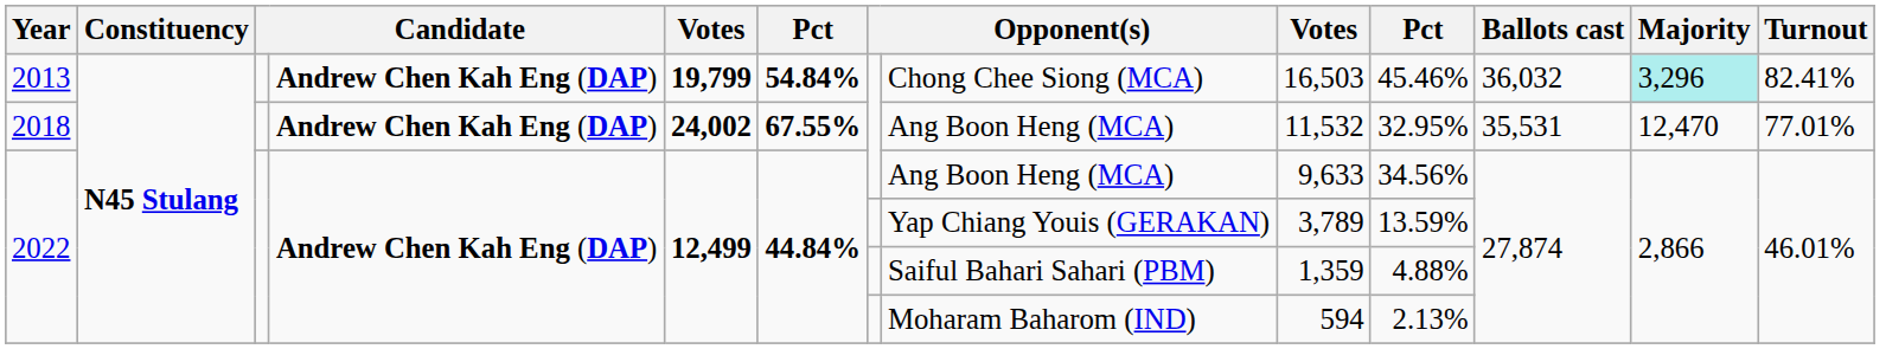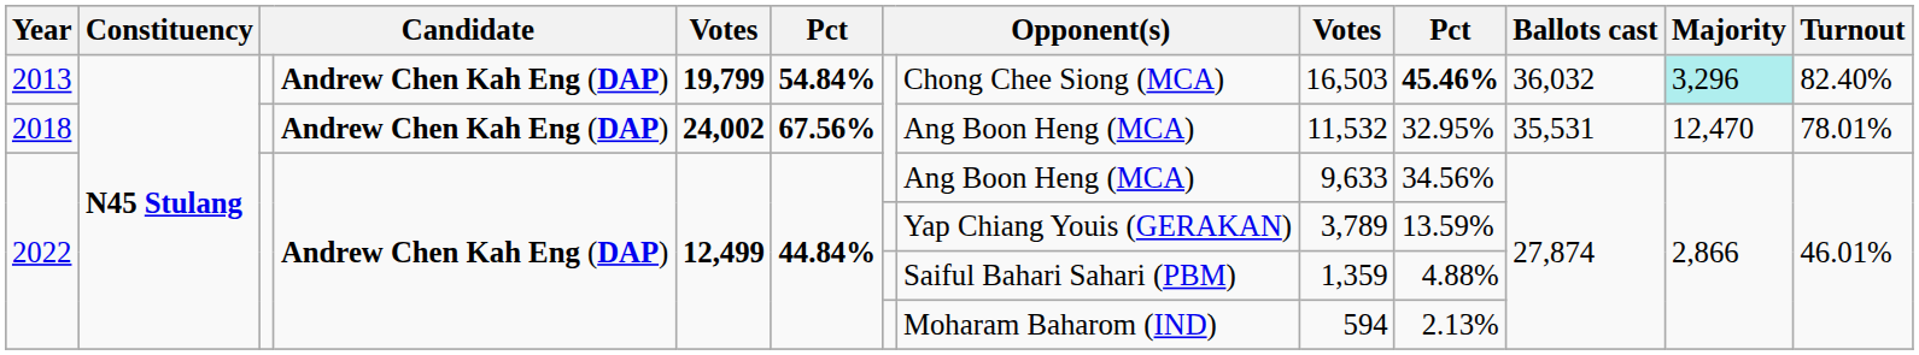2013 | column 10: normal -> bold
2013 | Turnout: 82.41% -> 82.40%
2018 | column 6: 67.55% -> 67.56%
2018 | Turnout: 77.01% -> 78.01%
